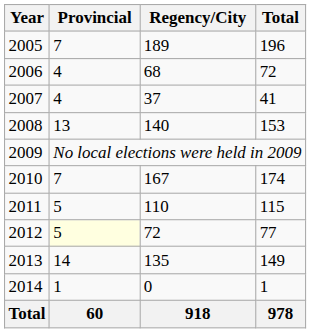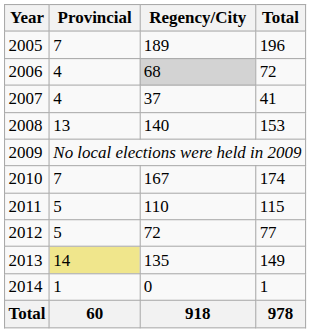2006 | Regency/City: no background -> lightgrey background
2012 | Provincial: lightyellow background -> no background
2013 | Provincial: no background -> khaki background
